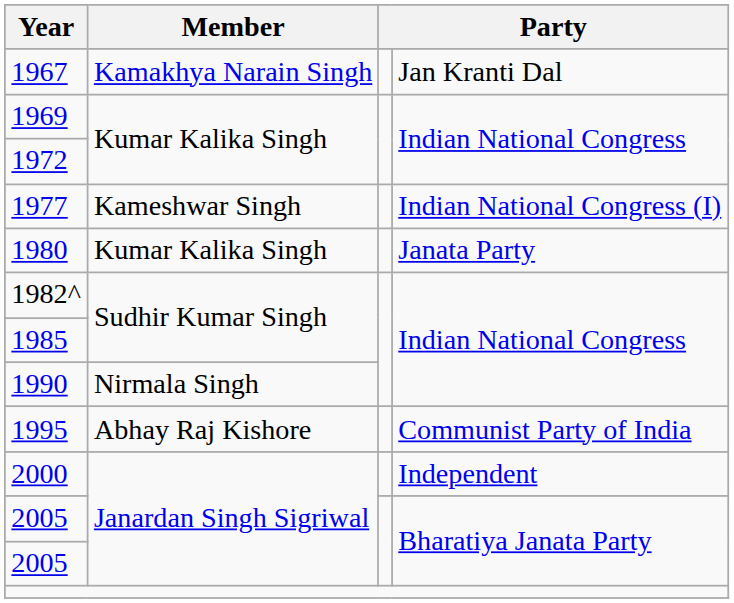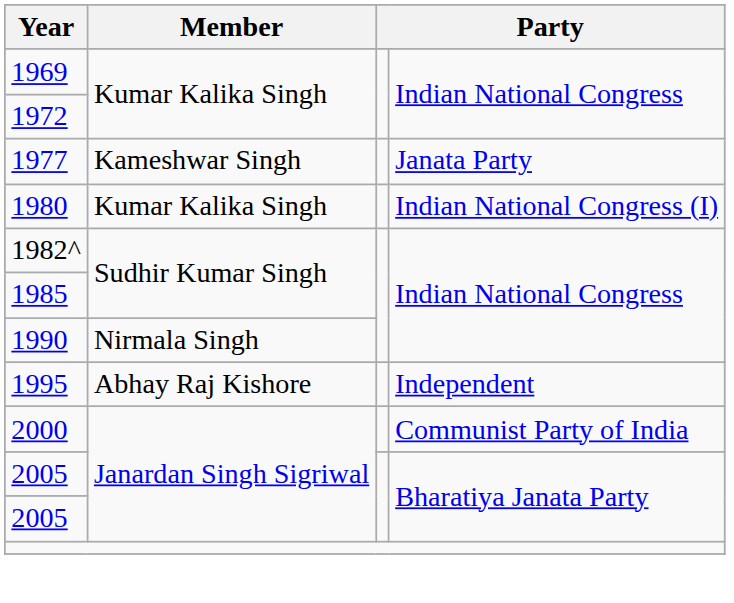- row: 1967 | Kamakhya Narain Singh | Jan Kranti Dal
1977 | column 4: Indian National Congress (I) -> Janata Party
1980 | column 4: Janata Party -> Indian National Congress (I)
1995 | column 4: Communist Party of India -> Independent
2000 | column 4: Independent -> Communist Party of India
